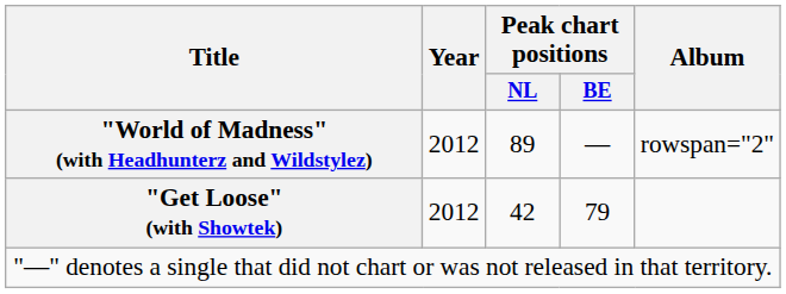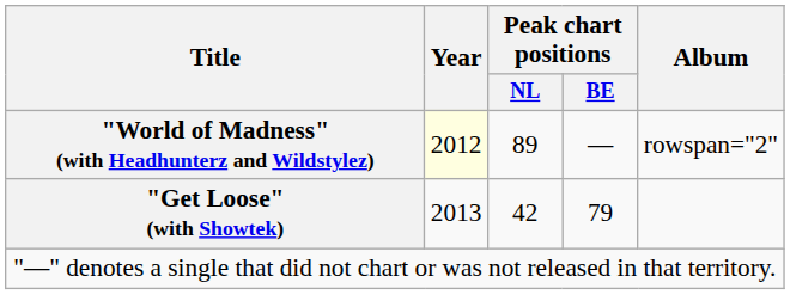"World of Madness" (with Headhunterz and Wildstylez) | Year: no background -> lightyellow background
"Get Loose" (with Showtek) | Year: 2012 -> 2013
